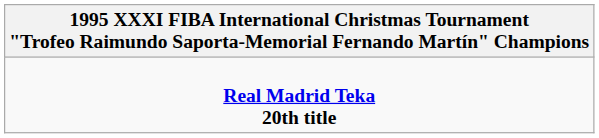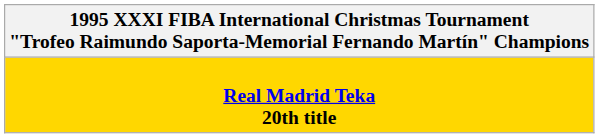row 2 | column 1: no background -> gold background
